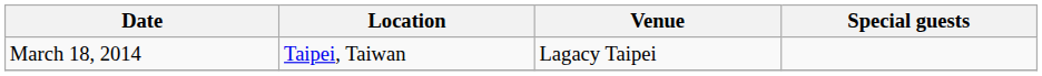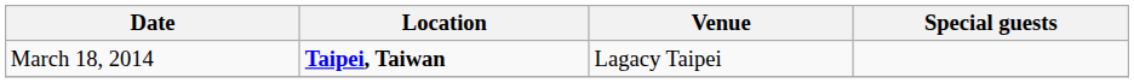March 18, 2014 | Location: normal -> bold
